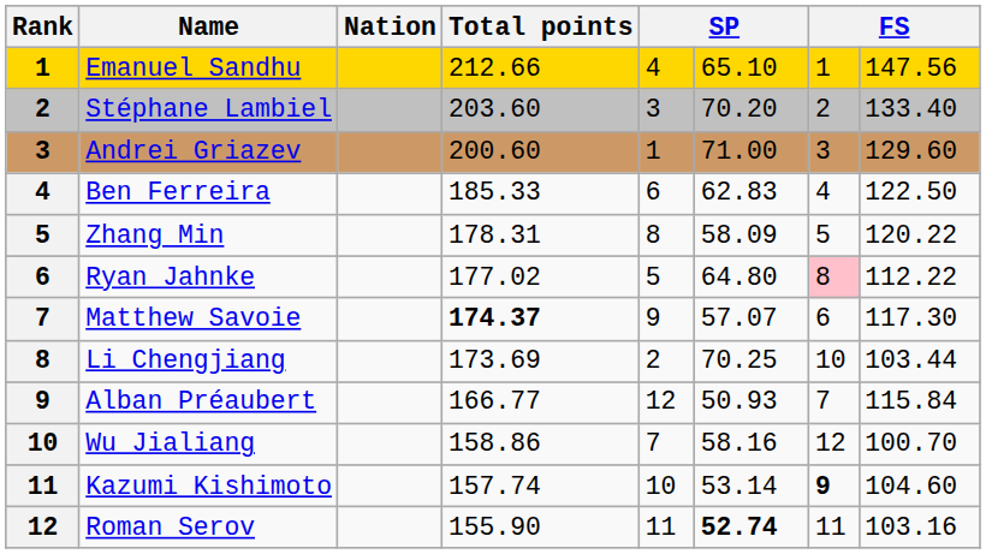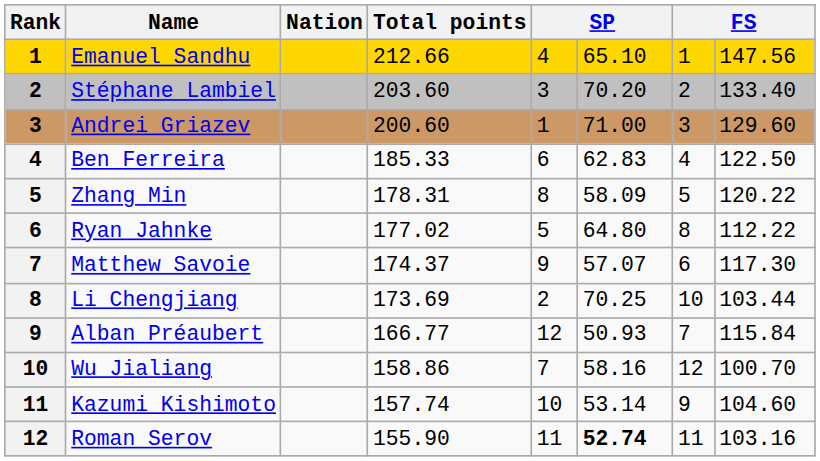Ryan Jahnke | column 7: pink background -> no background
Matthew Savoie | Total points: bold -> normal
Kazumi Kishimoto | column 7: bold -> normal
